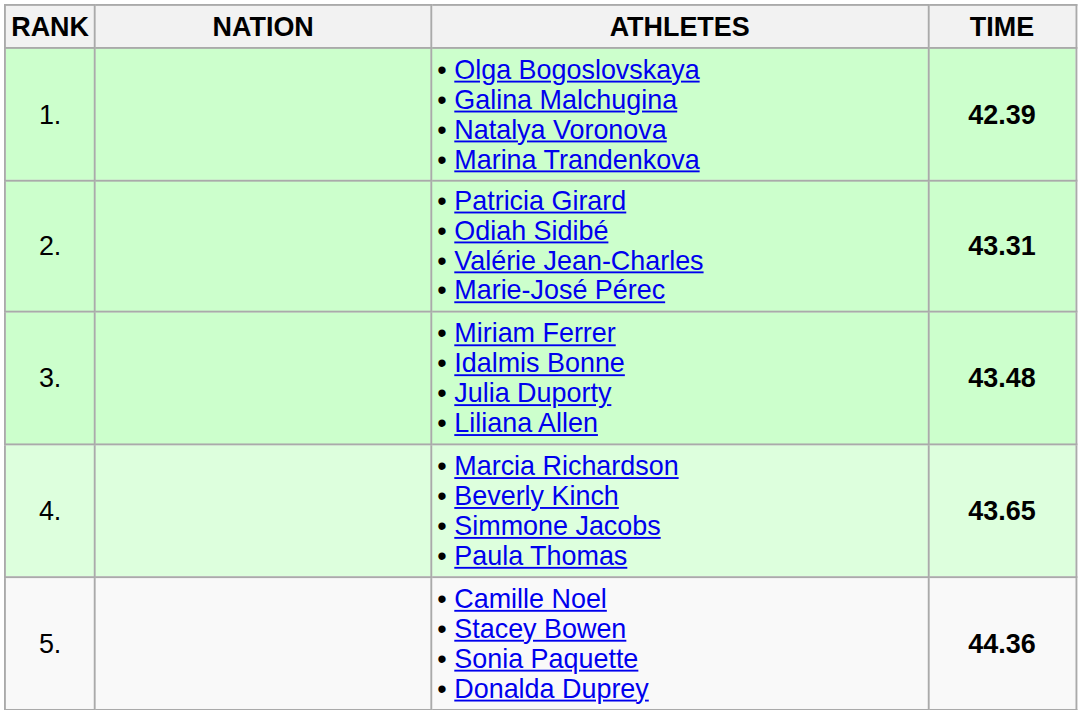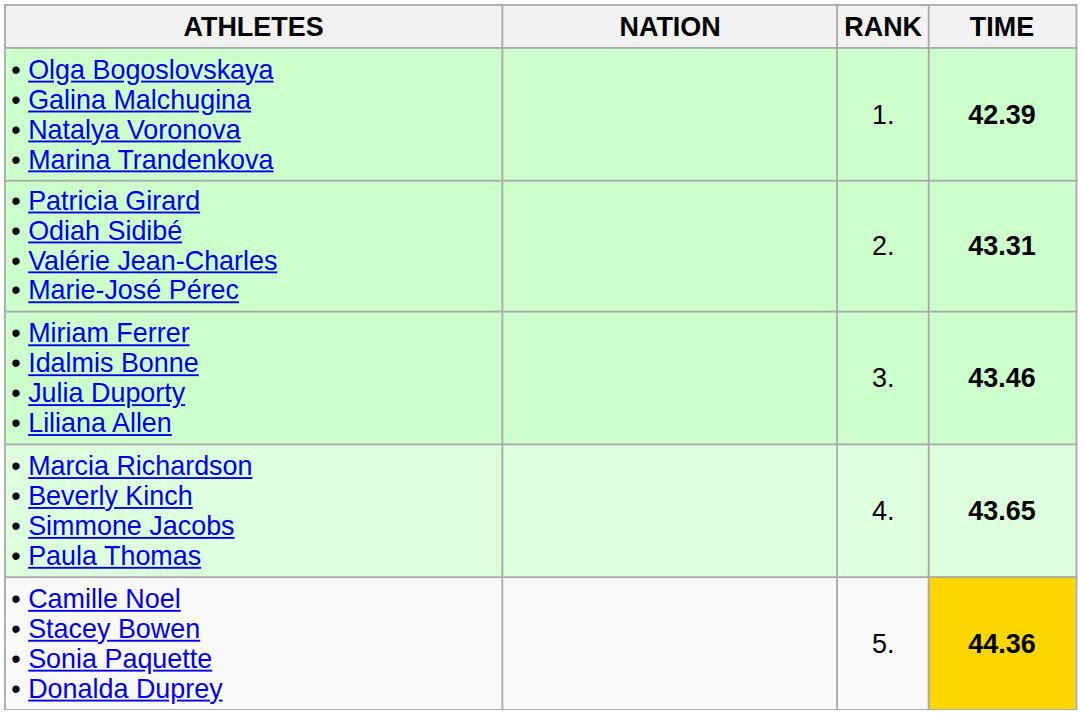columns swapped: RANK <-> ATHLETES
row 4 | TIME: 43.48 -> 43.46
row 6 | TIME: no background -> gold background
